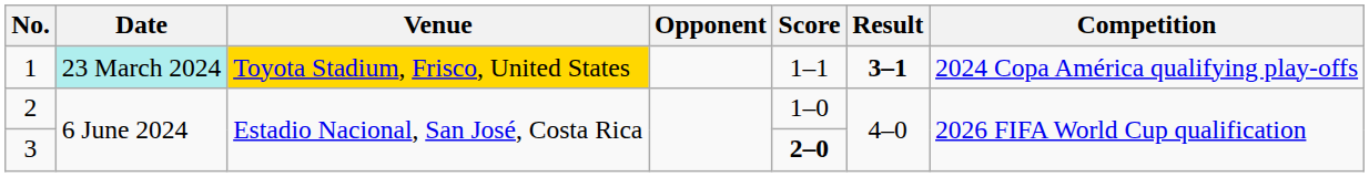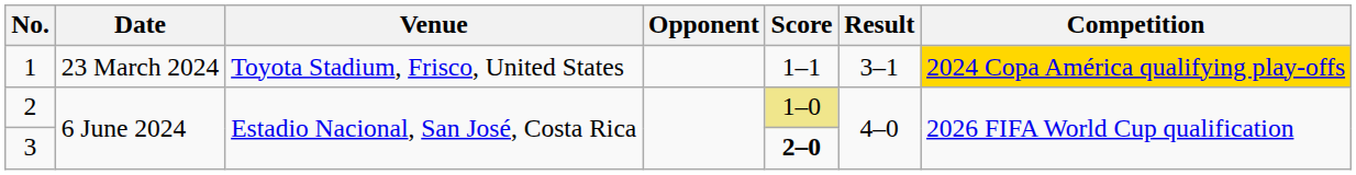1 | Date: paleturquoise background -> no background
1 | Venue: gold background -> no background
1 | Result: bold -> normal
1 | Competition: no background -> gold background
2 | Score: no background -> khaki background
